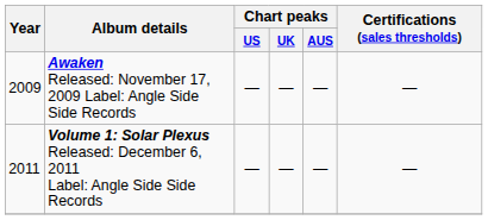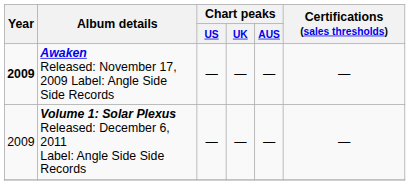row 3 | Year: normal -> bold
row 4 | Year: 2011 -> 2009
